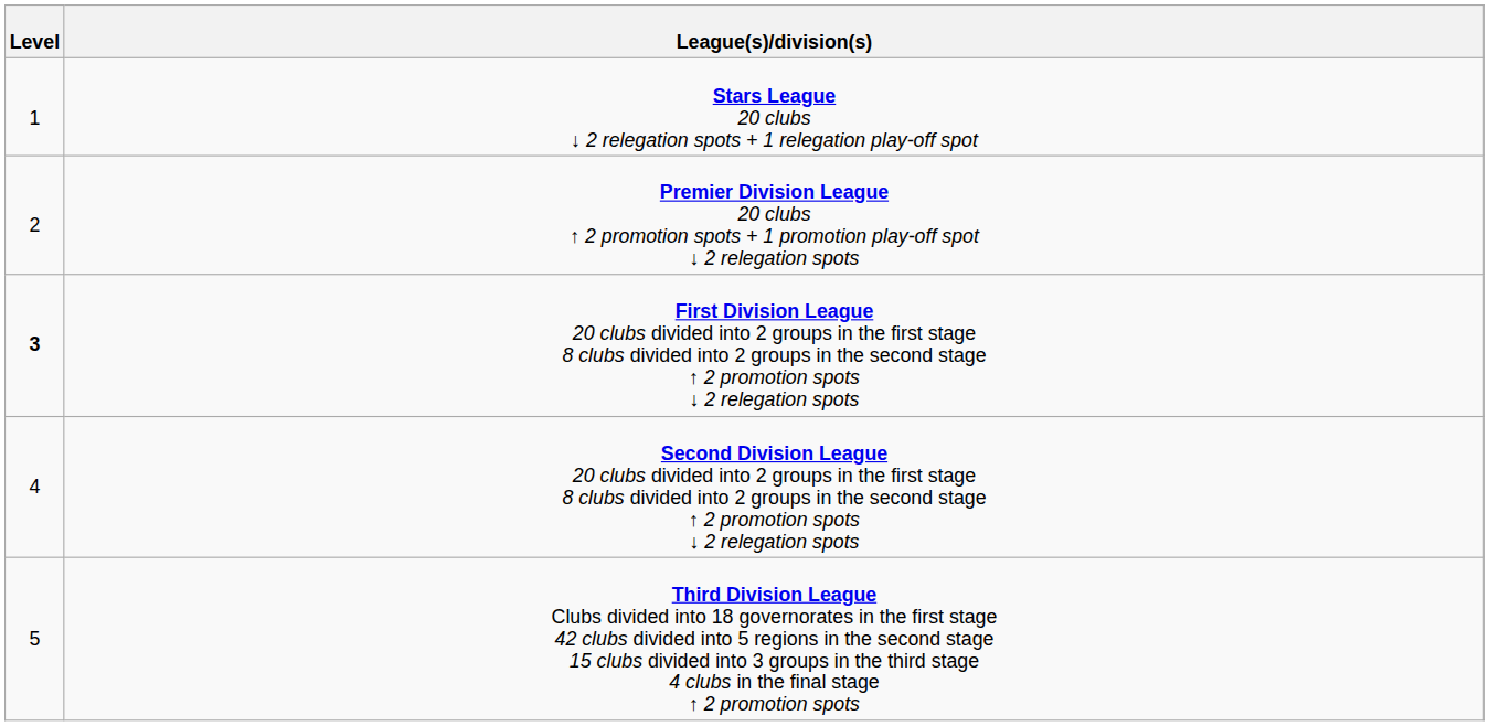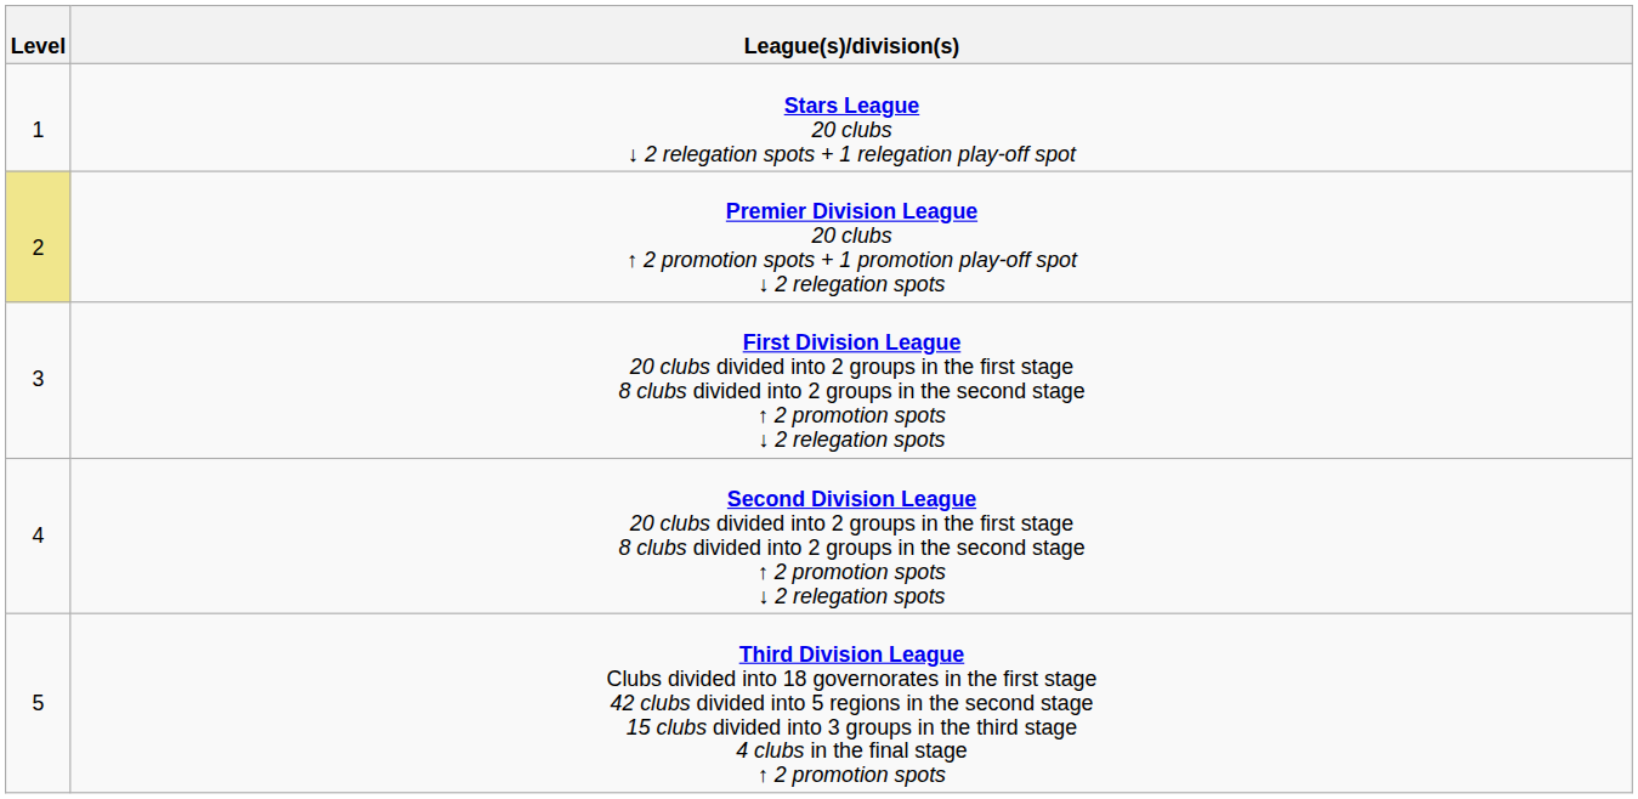row 3 | Level: no background -> khaki background
row 4 | Level: bold -> normal
